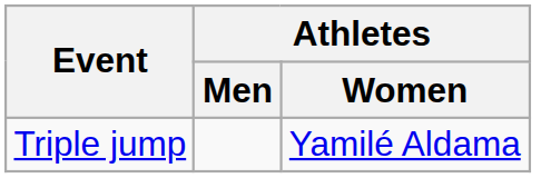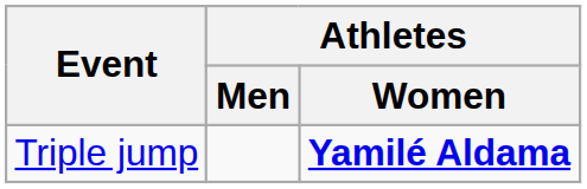Triple jump | Athletes / Women: normal -> bold
